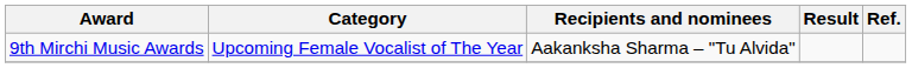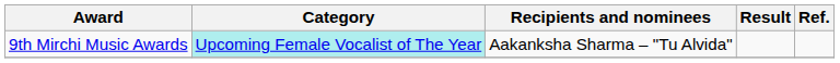9th Mirchi Music Awards | Category: no background -> paleturquoise background
